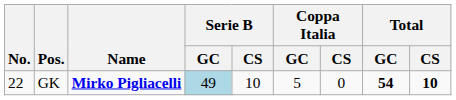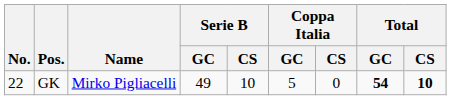GK | Name: bold -> normal
GK | Serie B / GC: lightblue background -> no background
